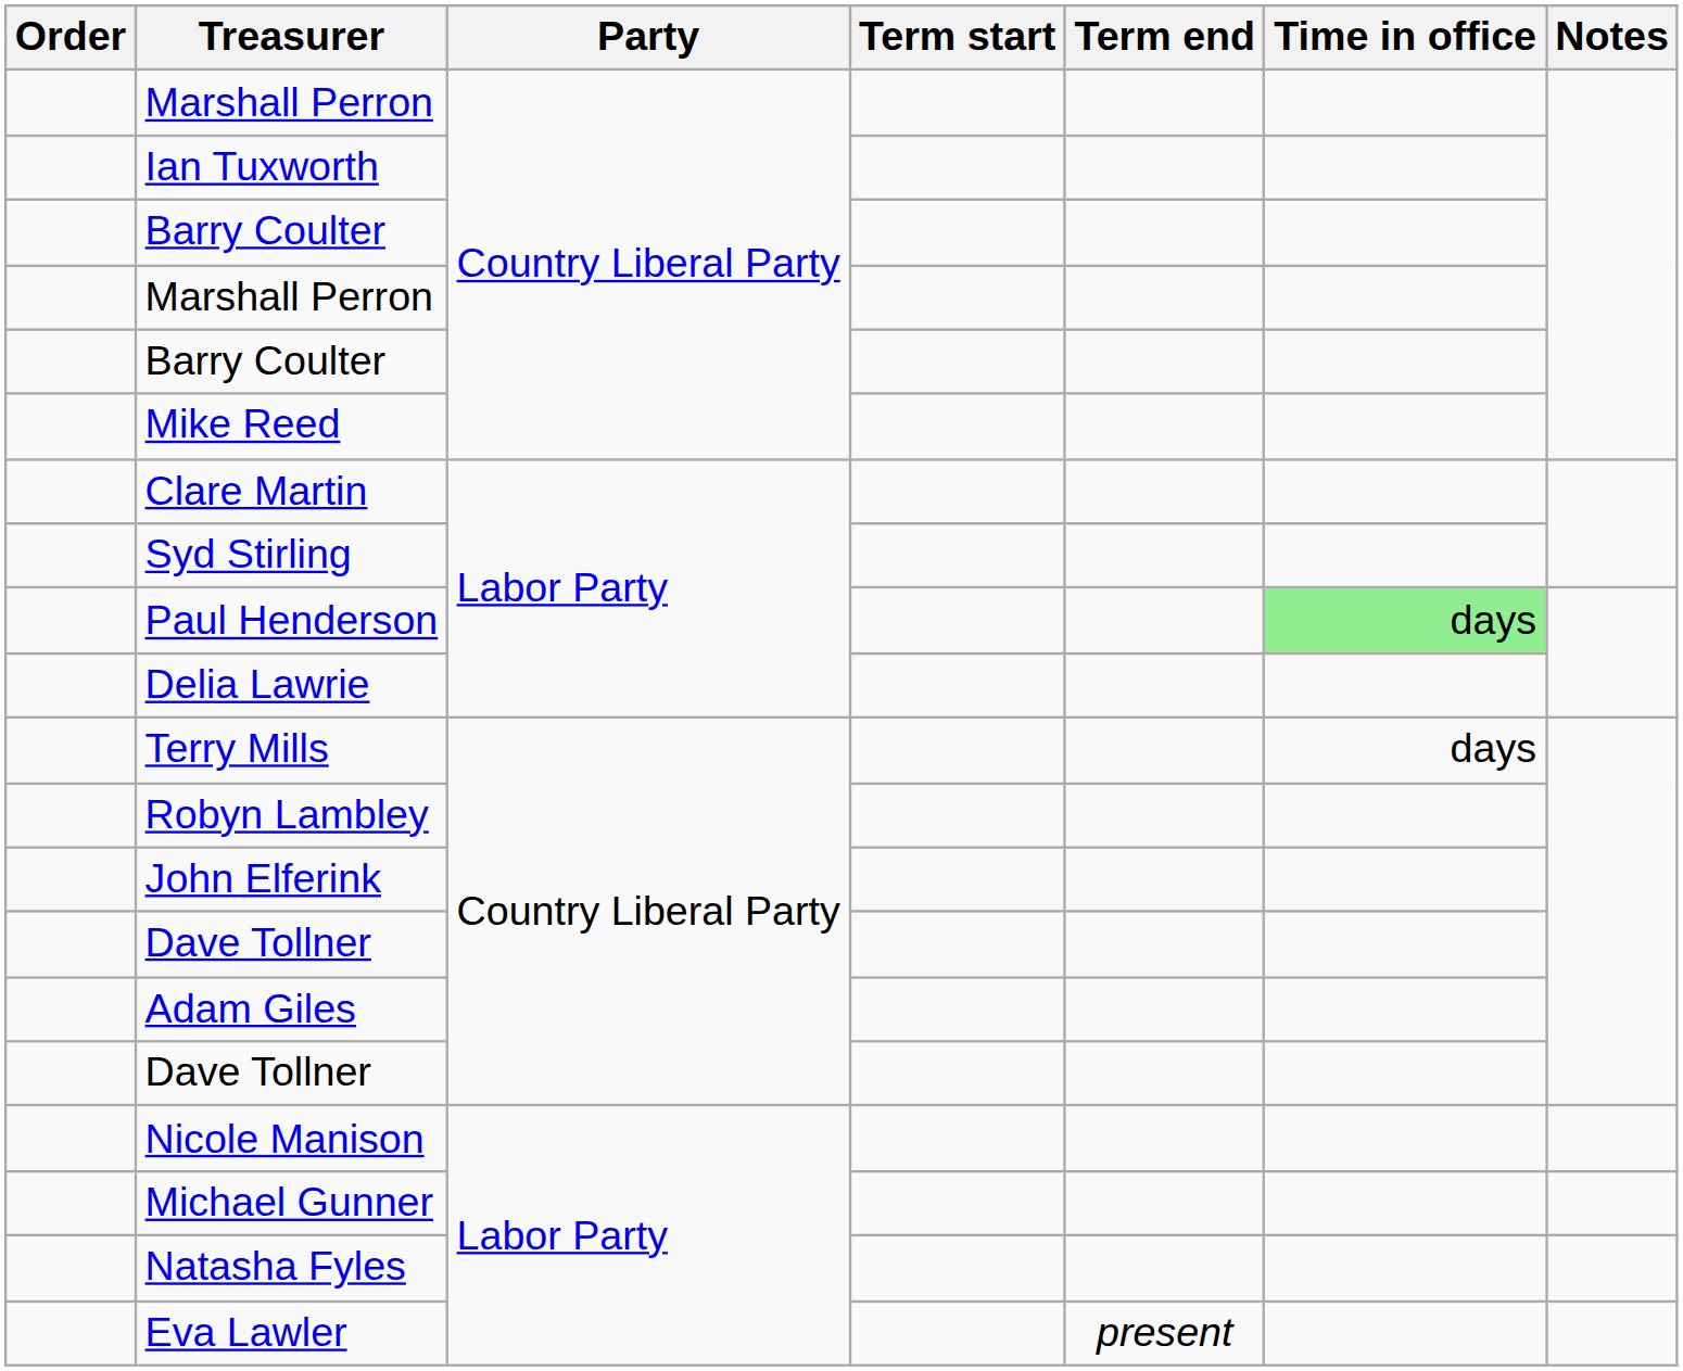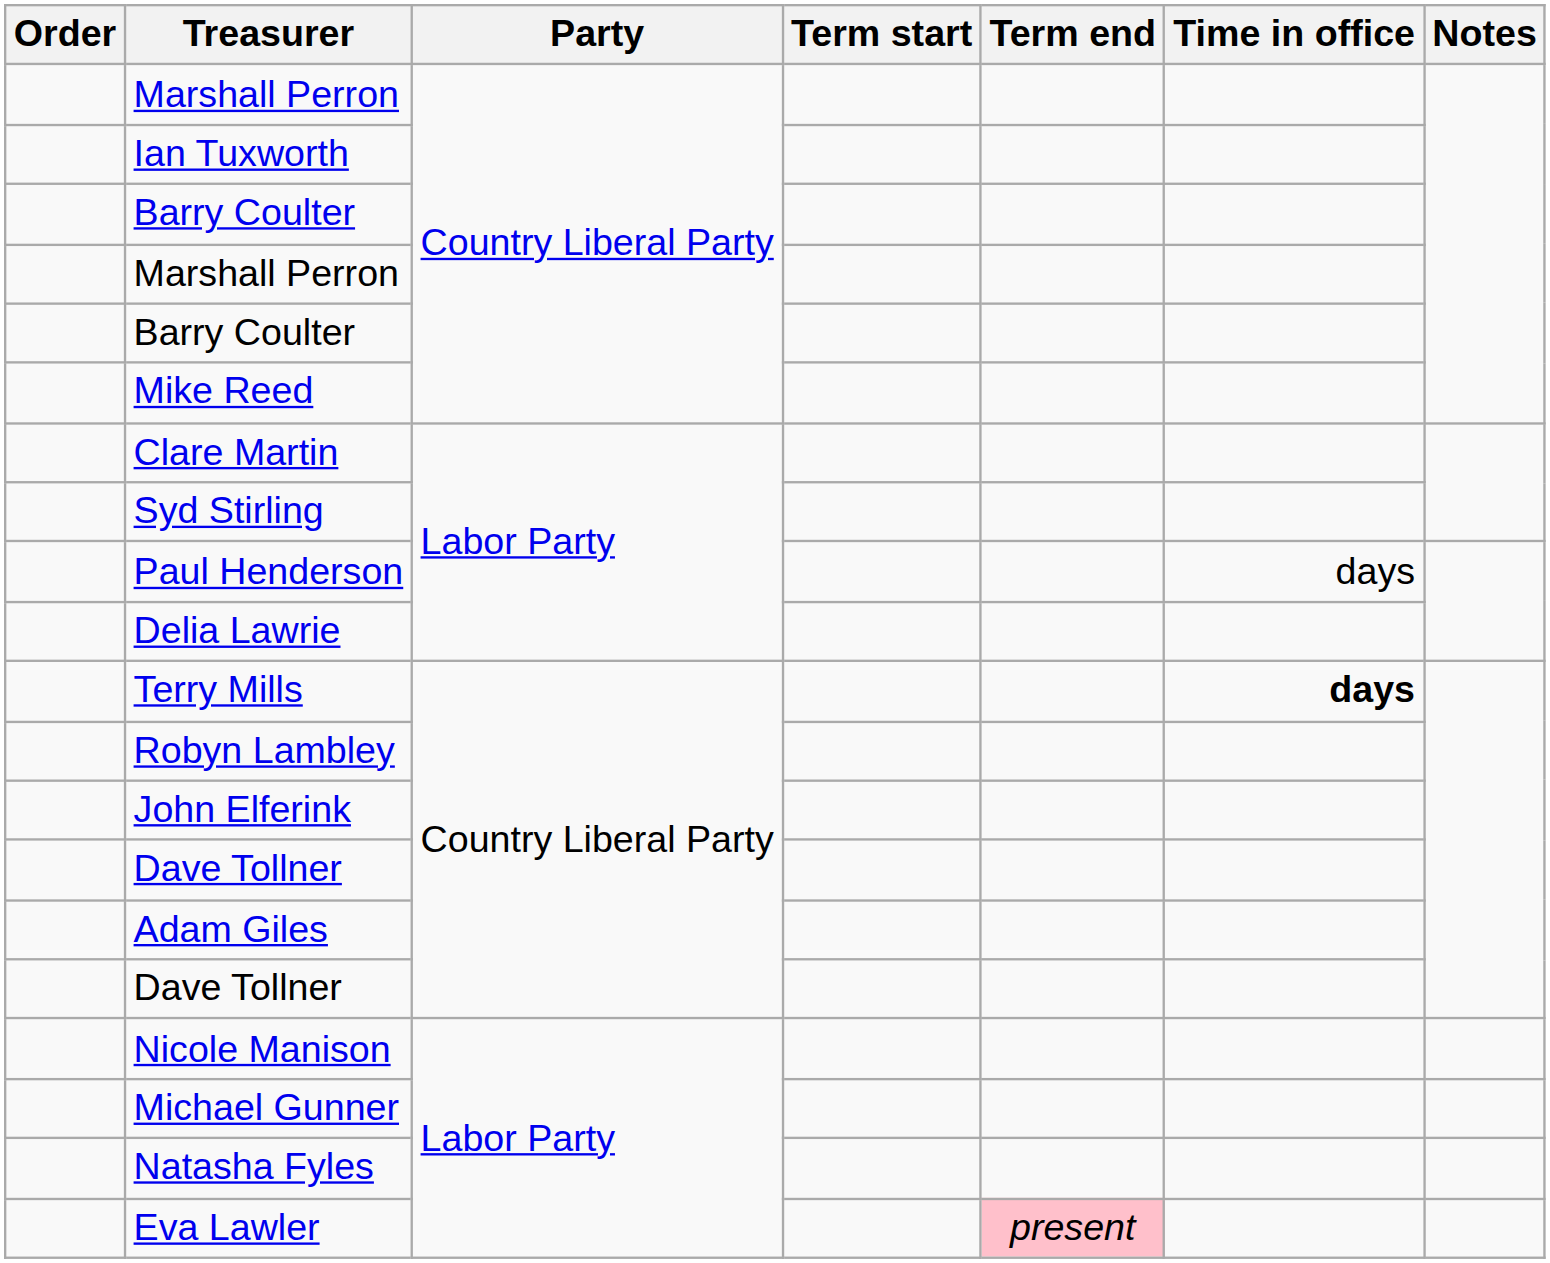Paul Henderson | Time in office: lightgreen background -> no background
Terry Mills | Time in office: normal -> bold
Eva Lawler | Term end: no background -> pink background
